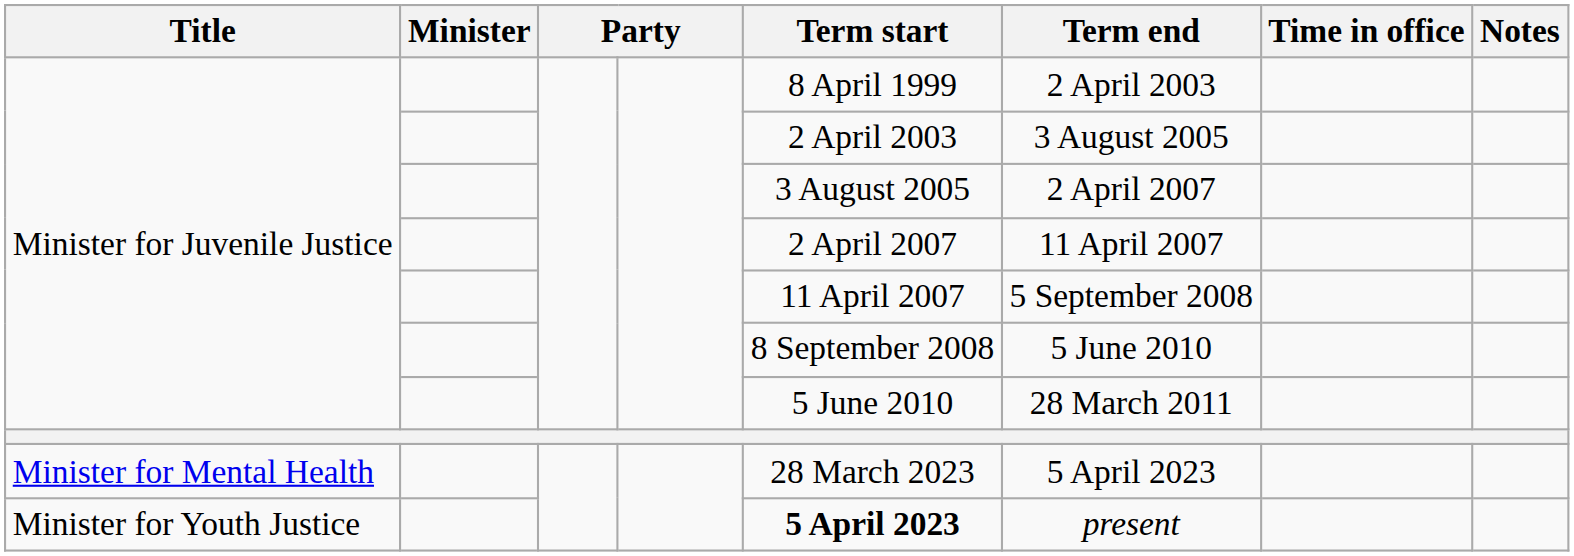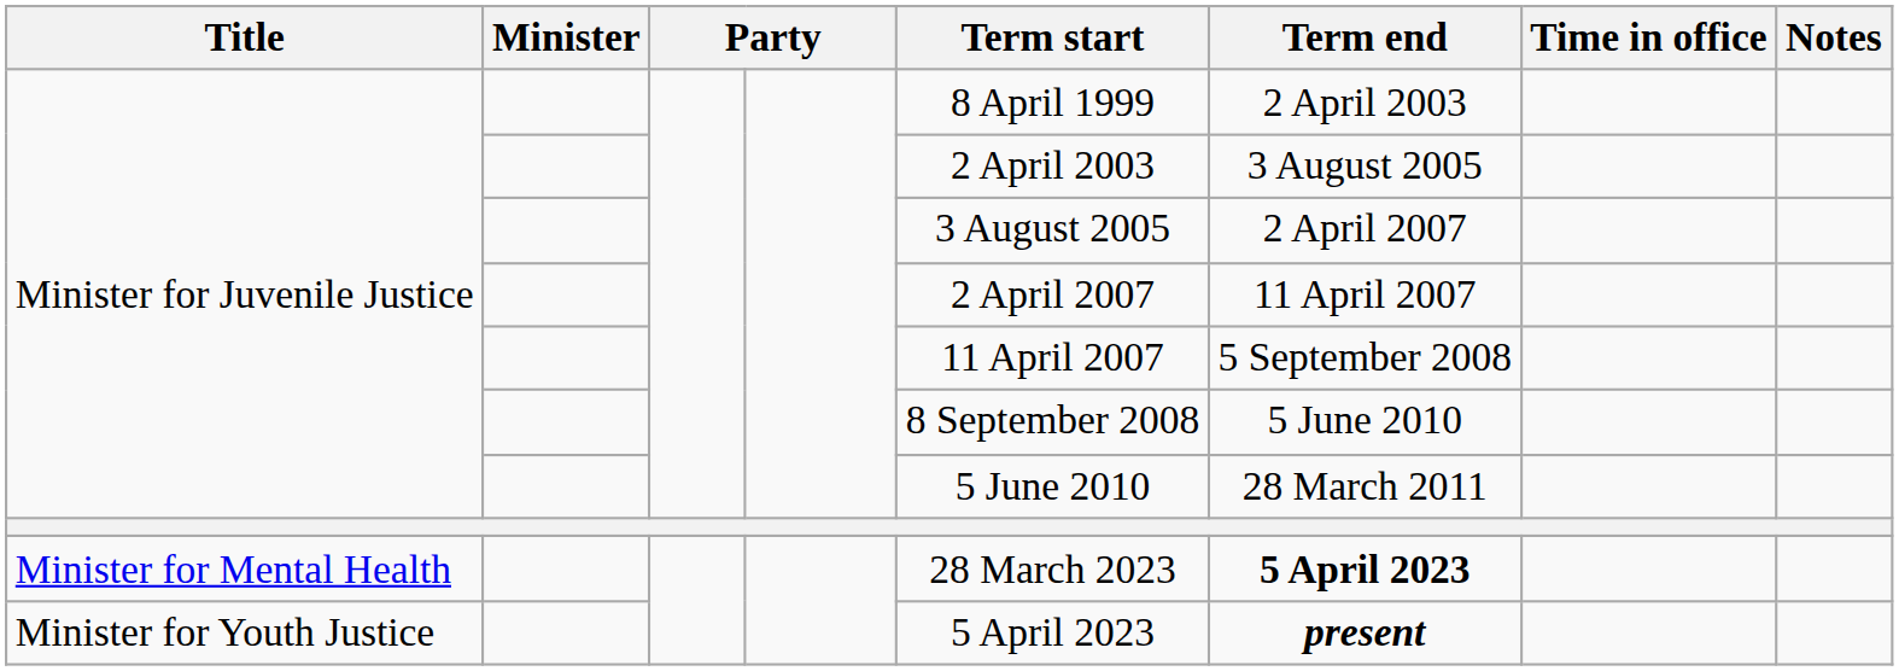Minister for Mental Health | Term end: normal -> bold
Minister for Youth Justice | Term start: bold -> normal
Minister for Youth Justice | Term end: normal -> bold
